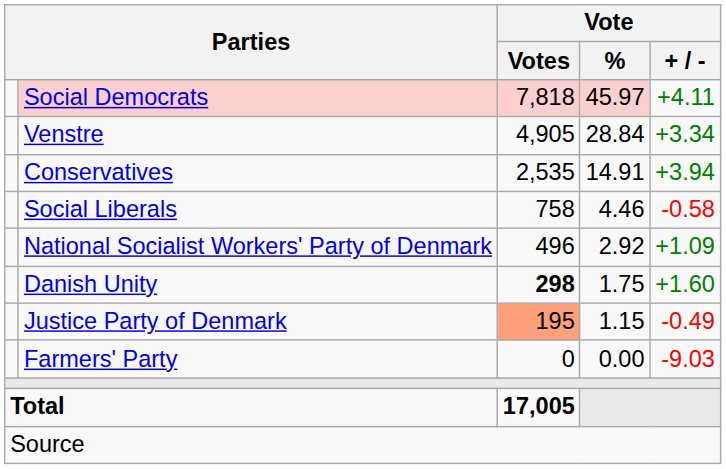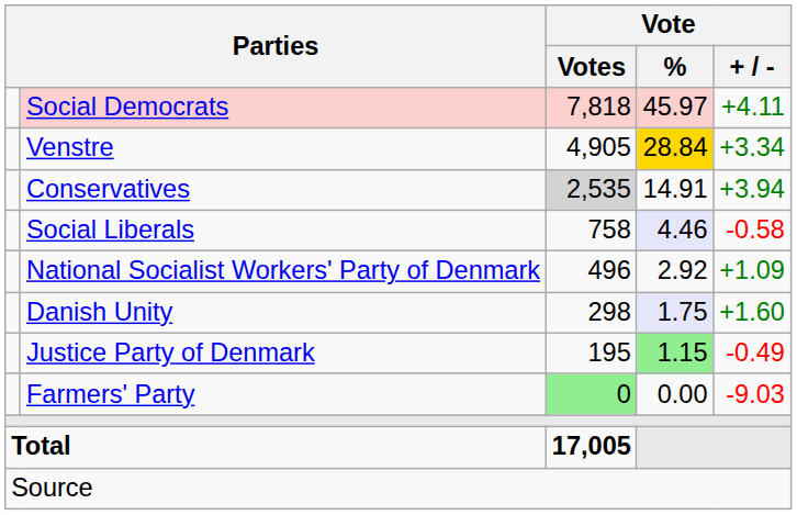Venstre | Vote / %: no background -> gold background
Conservatives | Vote / Votes: no background -> lightgrey background
Social Liberals | Vote / %: no background -> lavender background
Danish Unity | Vote / Votes: bold -> normal
Danish Unity | Vote / %: no background -> lavender background
Justice Party of Denmark | Vote / Votes: lightsalmon background -> no background
Justice Party of Denmark | Vote / %: no background -> lightgreen background
Farmers' Party | Vote / Votes: no background -> lightgreen background
